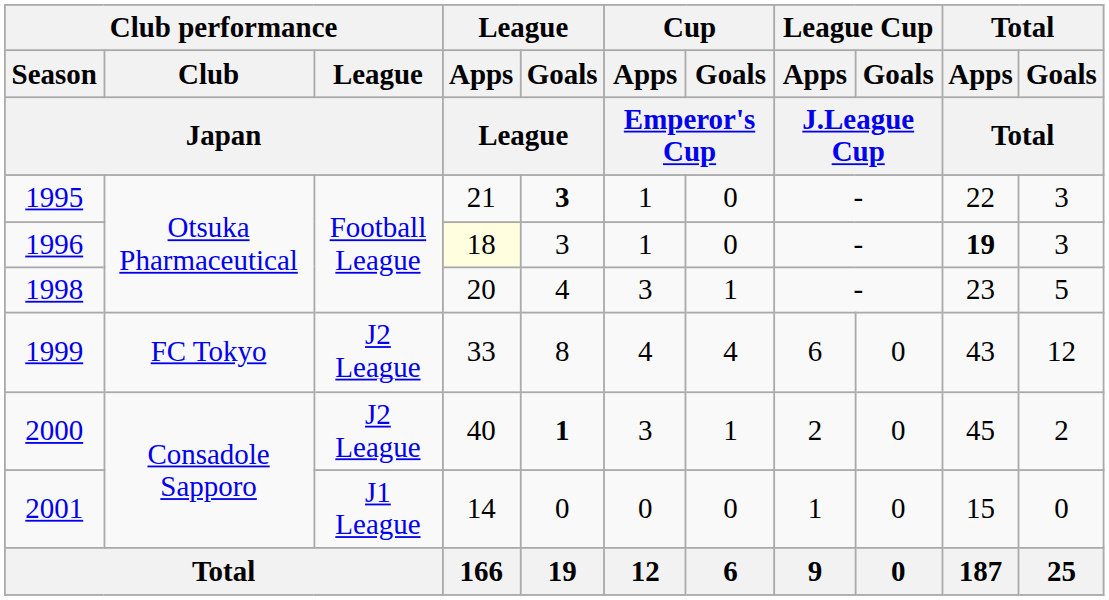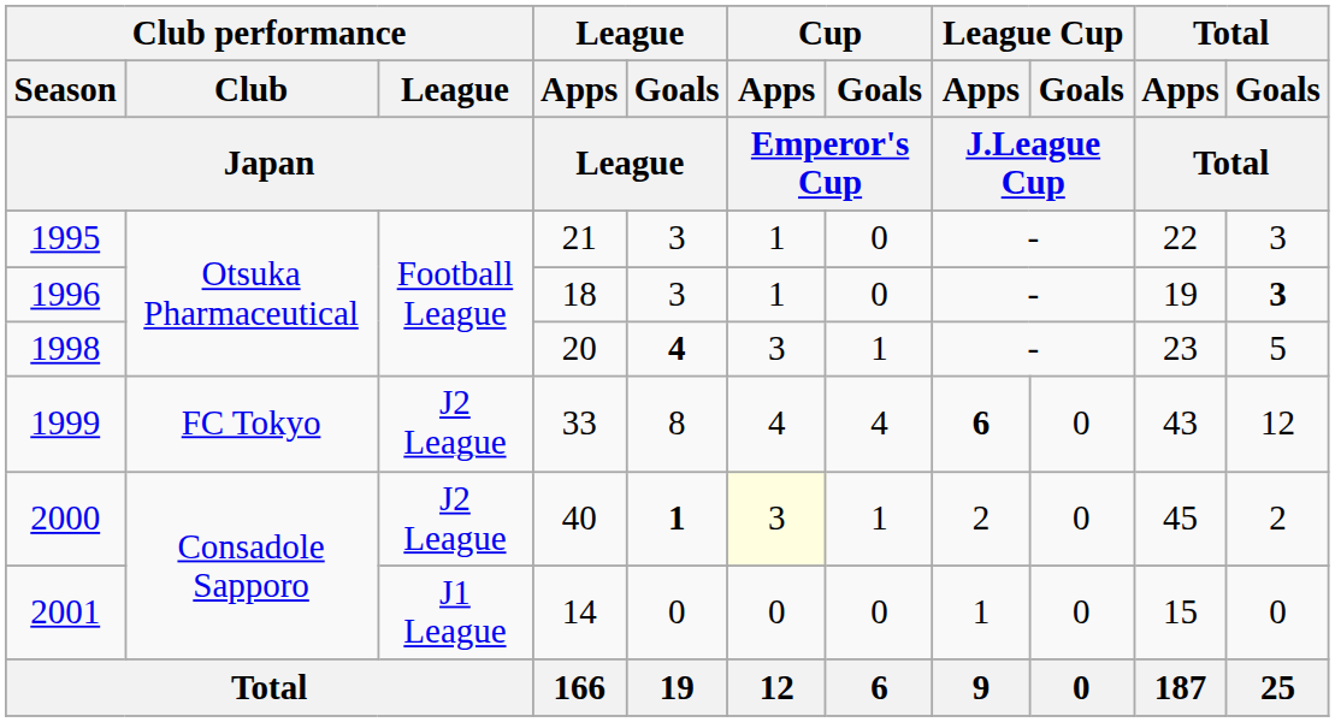1995 | League / Goals / League: bold -> normal
1996 | League / Apps / League: lightyellow background -> no background
1996 | Total / Apps / Total: bold -> normal
1996 | Total / Goals / Total: normal -> bold
1998 | League / Goals / League: normal -> bold
1999 | League Cup / Apps / J.League Cup: normal -> bold
2000 | Cup / Apps / Emperor's Cup: no background -> lightyellow background
